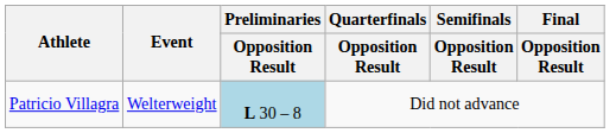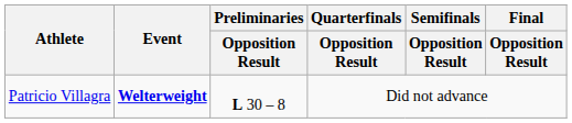Patricio Villagra | Event: normal -> bold
Patricio Villagra | Preliminaries / Opposition Result: lightblue background -> no background
